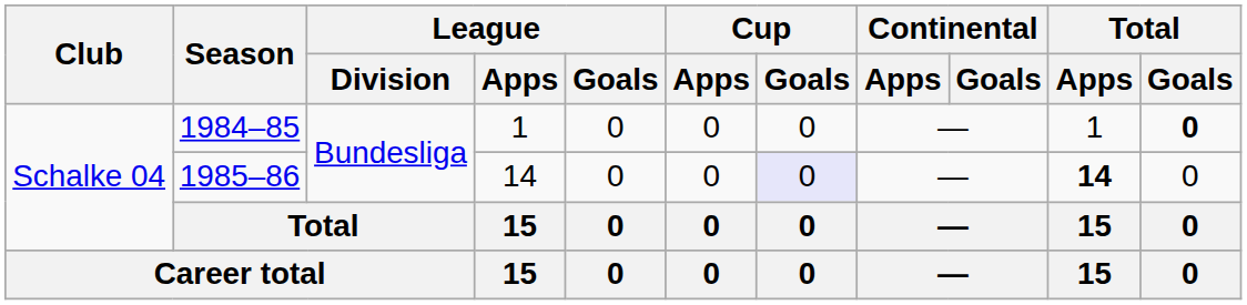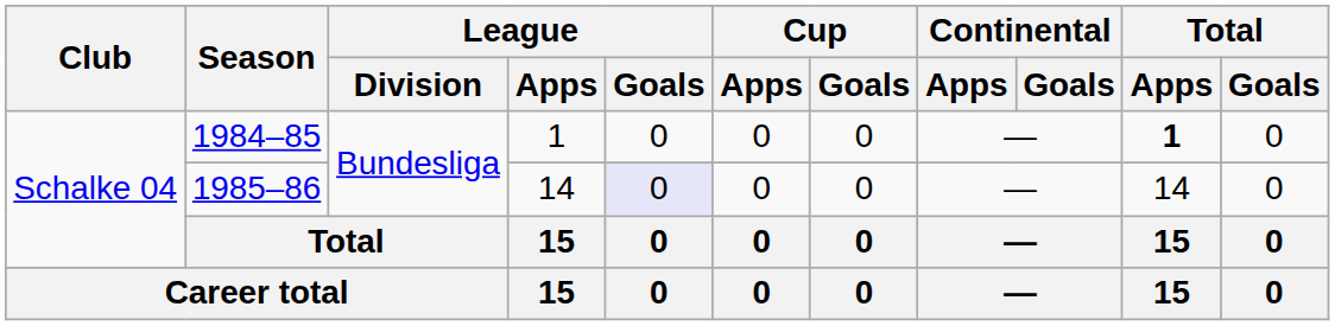1984–85 | Total / Apps: normal -> bold
1984–85 | Total / Goals: bold -> normal
1985–86 | League / Goals: no background -> lavender background
1985–86 | Cup / Goals: lavender background -> no background
1985–86 | Total / Apps: bold -> normal
